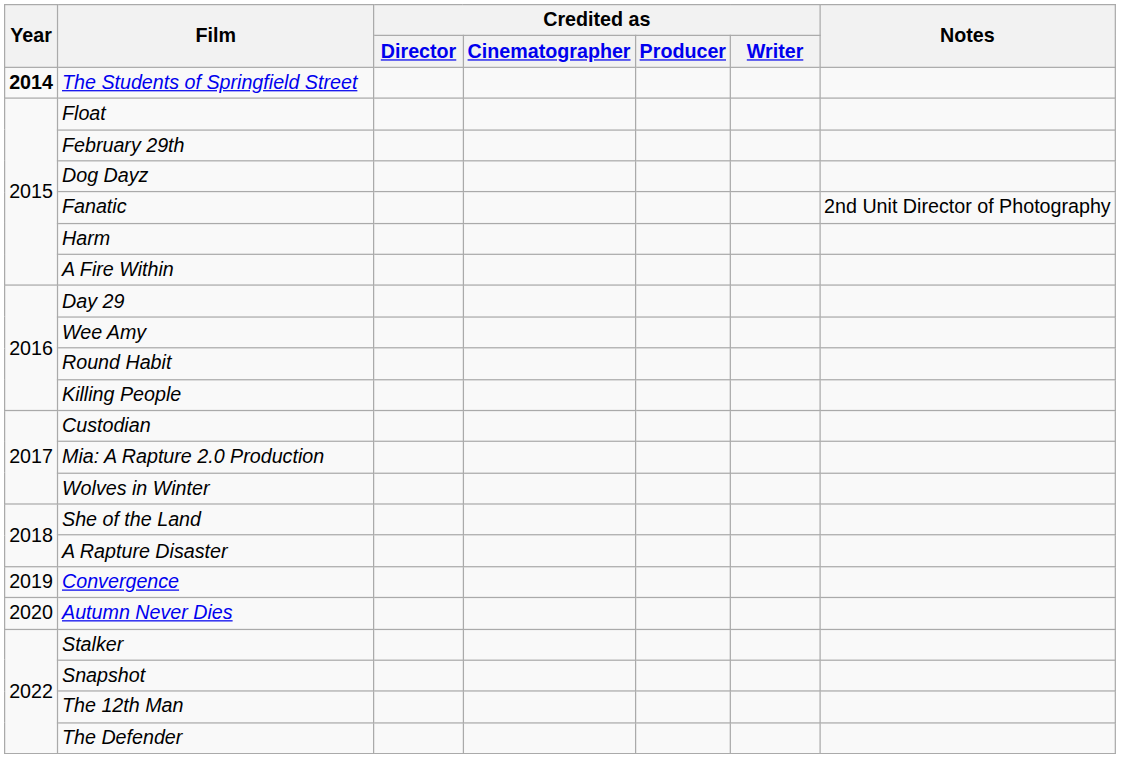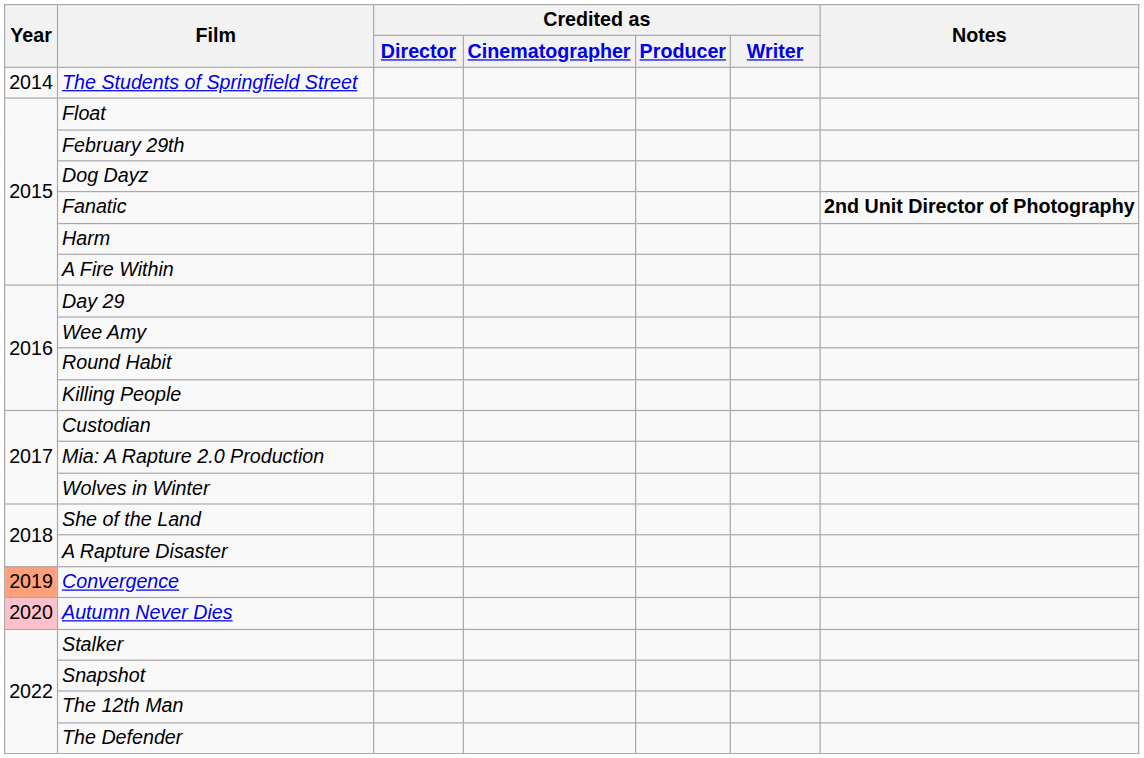The Students of Springfield Street | Year: bold -> normal
Fanatic | Notes: normal -> bold
Convergence | Year: no background -> lightsalmon background
Autumn Never Dies | Year: no background -> pink background
